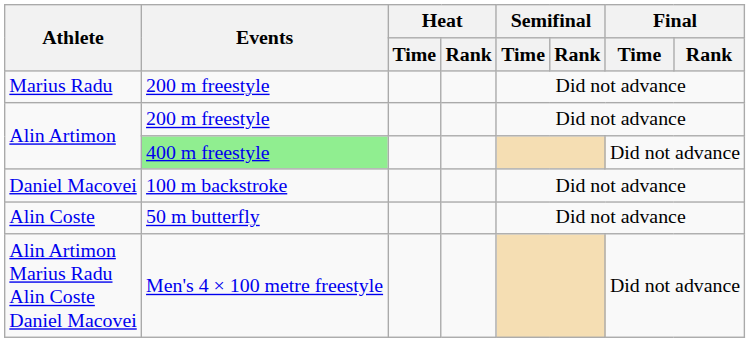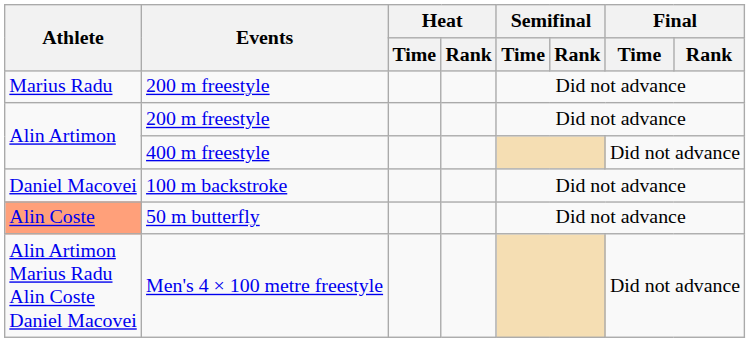Alin Artimon / 400 m freestyle | Events: lightgreen background -> no background
Alin Coste | Athlete: no background -> lightsalmon background
